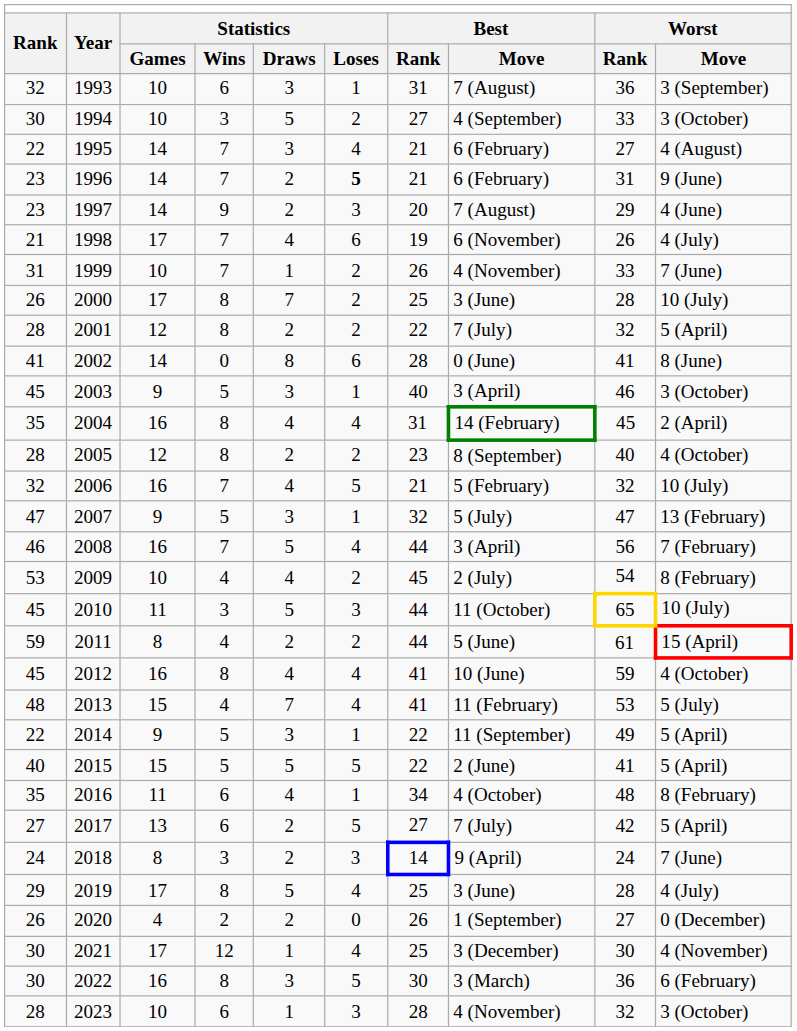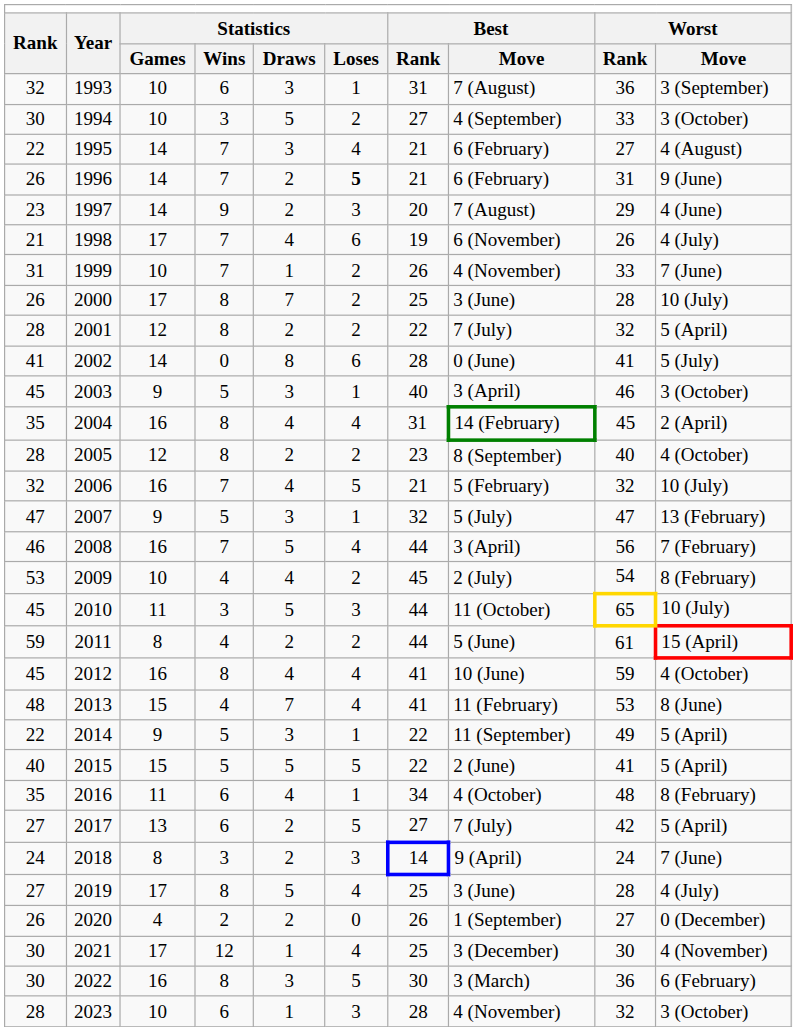1996 | Rank: 23 -> 26
2002 | Worst / Move: 8 (June) -> 5 (July)
2013 | Worst / Move: 5 (July) -> 8 (June)
2019 | Rank: 29 -> 27
